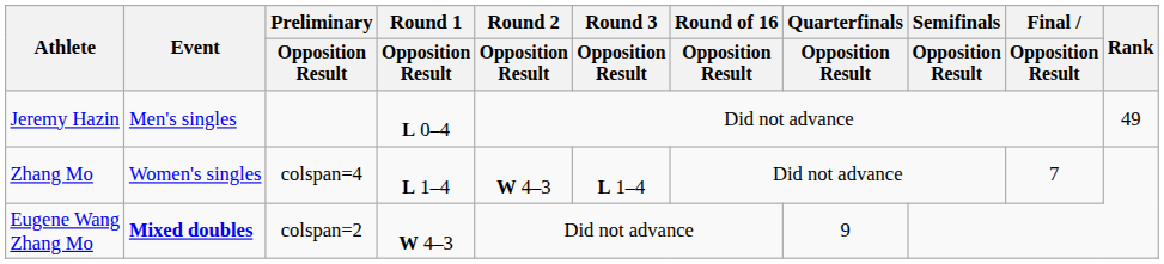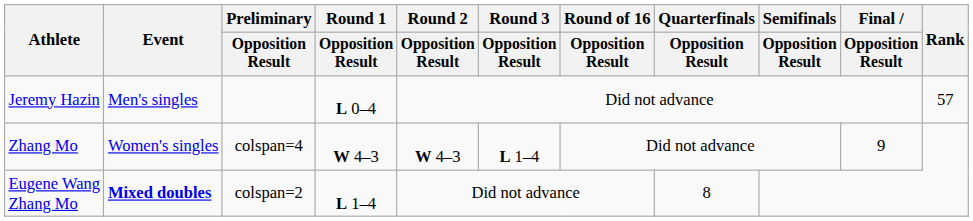Jeremy Hazin | Rank: 49 -> 57
Zhang Mo | Round 1 / Opposition Result: L 1–4 -> W 4–3
Zhang Mo | Final / Opposition Result: 7 -> 9
Eugene Wang Zhang Mo | Round 1 / Opposition Result: W 4–3 -> L 1–4
Eugene Wang Zhang Mo | Quarterfinals / Opposition Result: 9 -> 8
